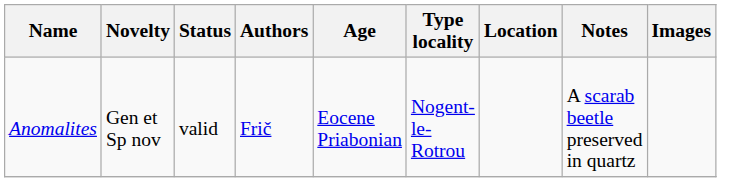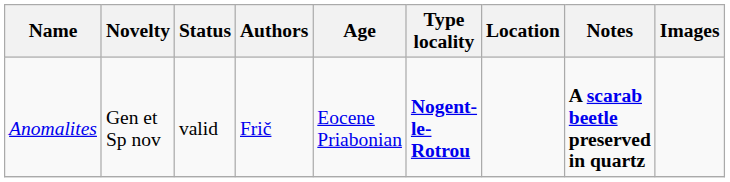Anomalites | Type locality: normal -> bold
Anomalites | Notes: normal -> bold
